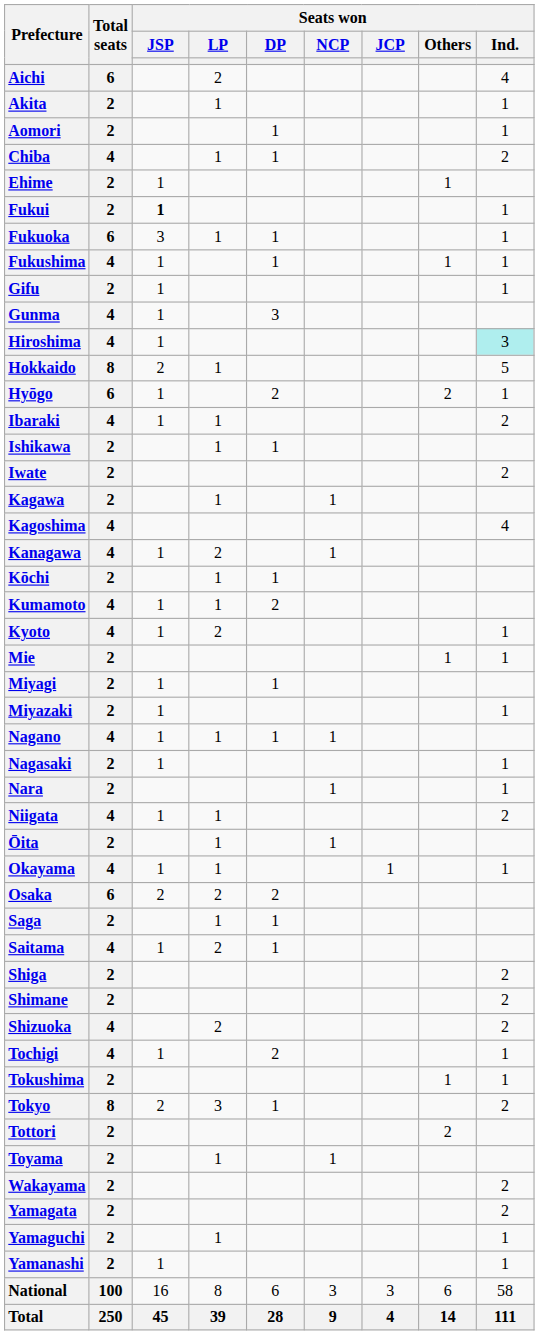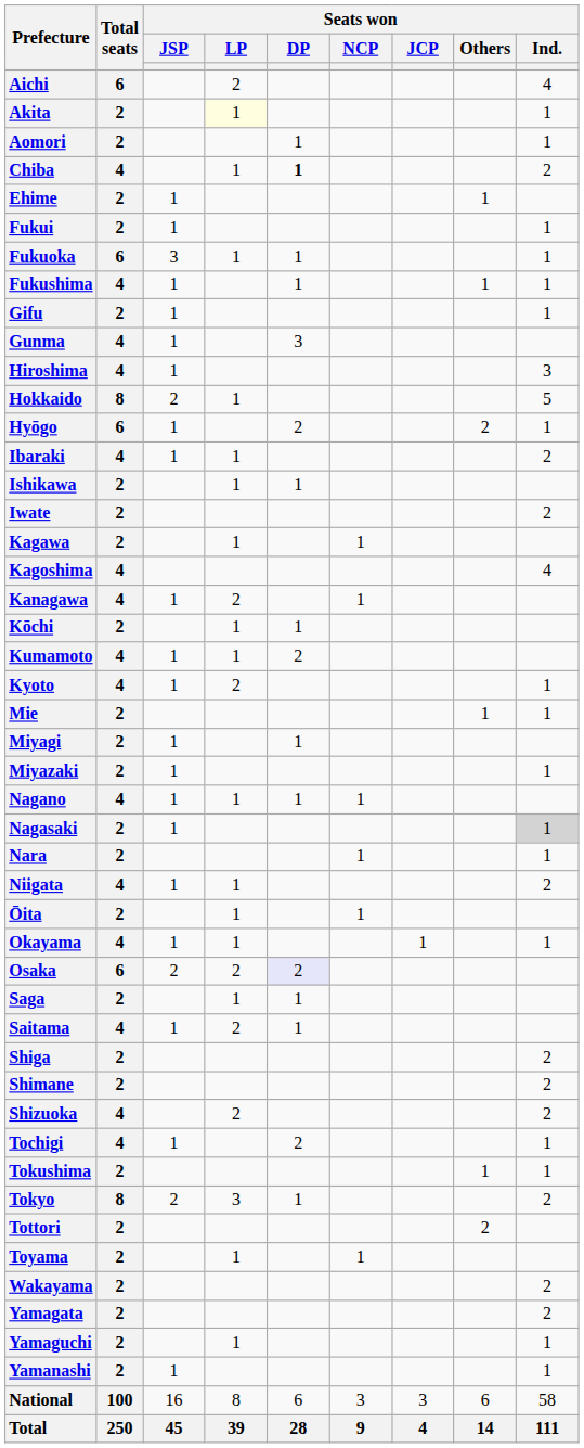Akita | Seats won / LP: no background -> lightyellow background
Chiba | Seats won / DP: normal -> bold
Fukui | Seats won / JSP: bold -> normal
Hiroshima | Seats won / Ind.: paleturquoise background -> no background
Nagasaki | Seats won / Ind.: no background -> lightgrey background
Osaka | Seats won / DP: no background -> lavender background
